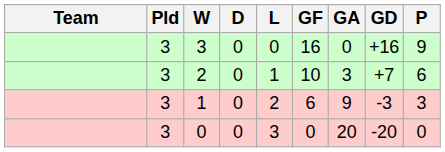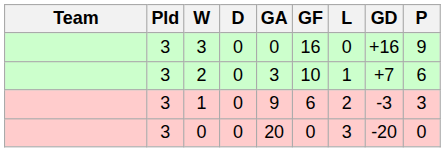columns swapped: L <-> GA
